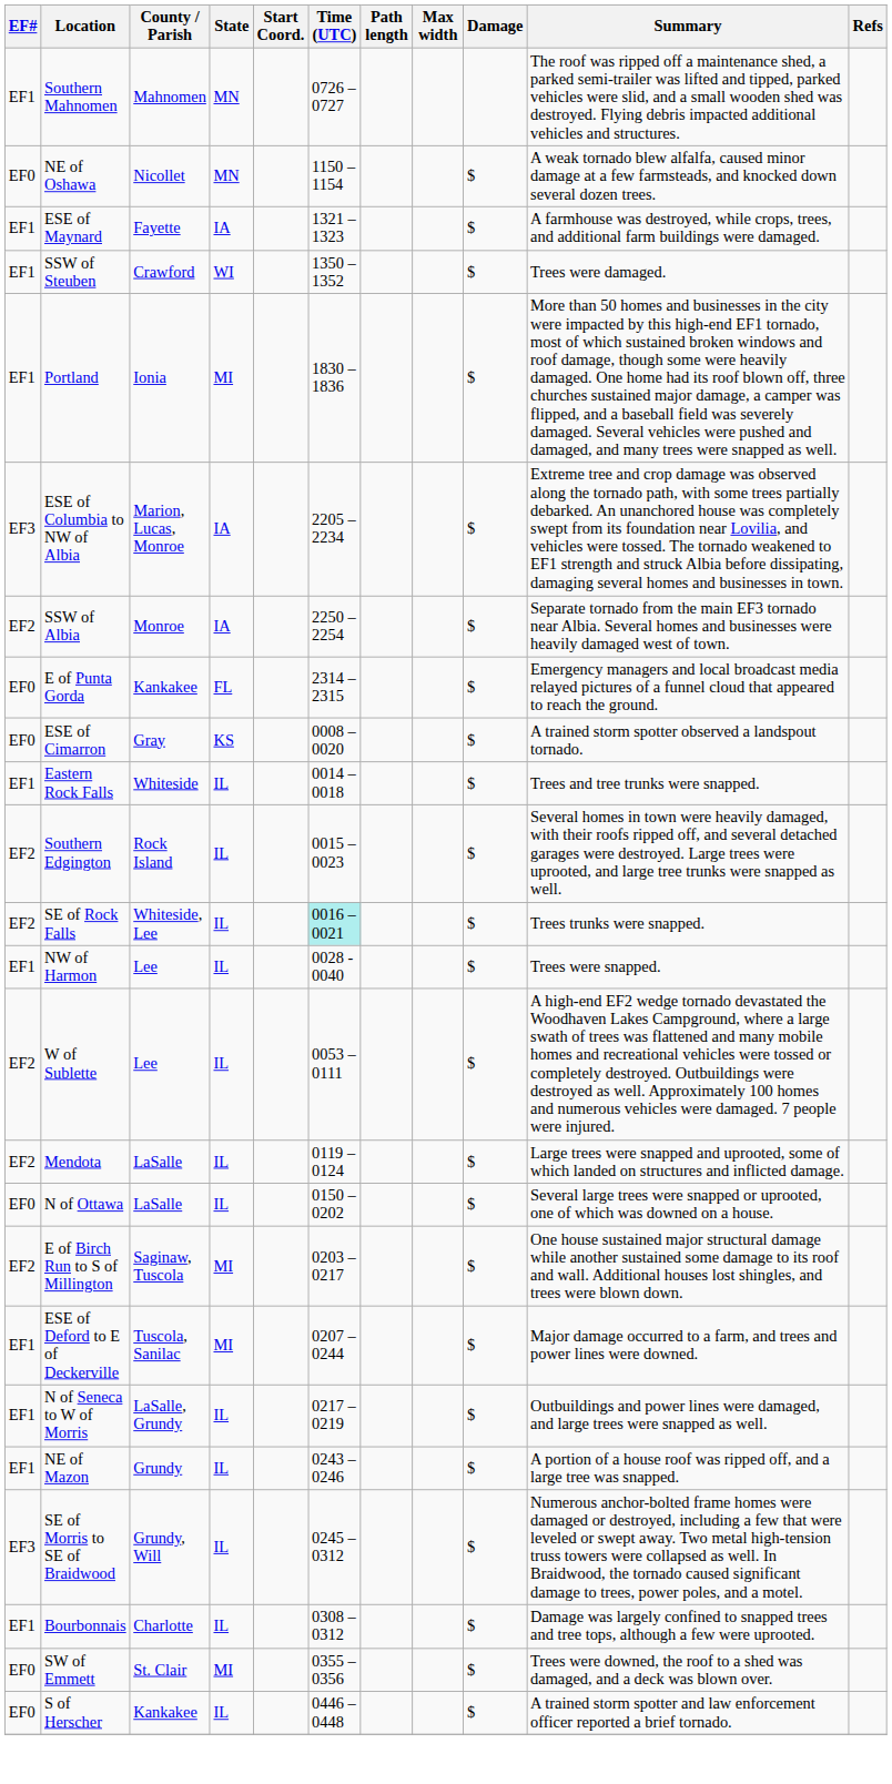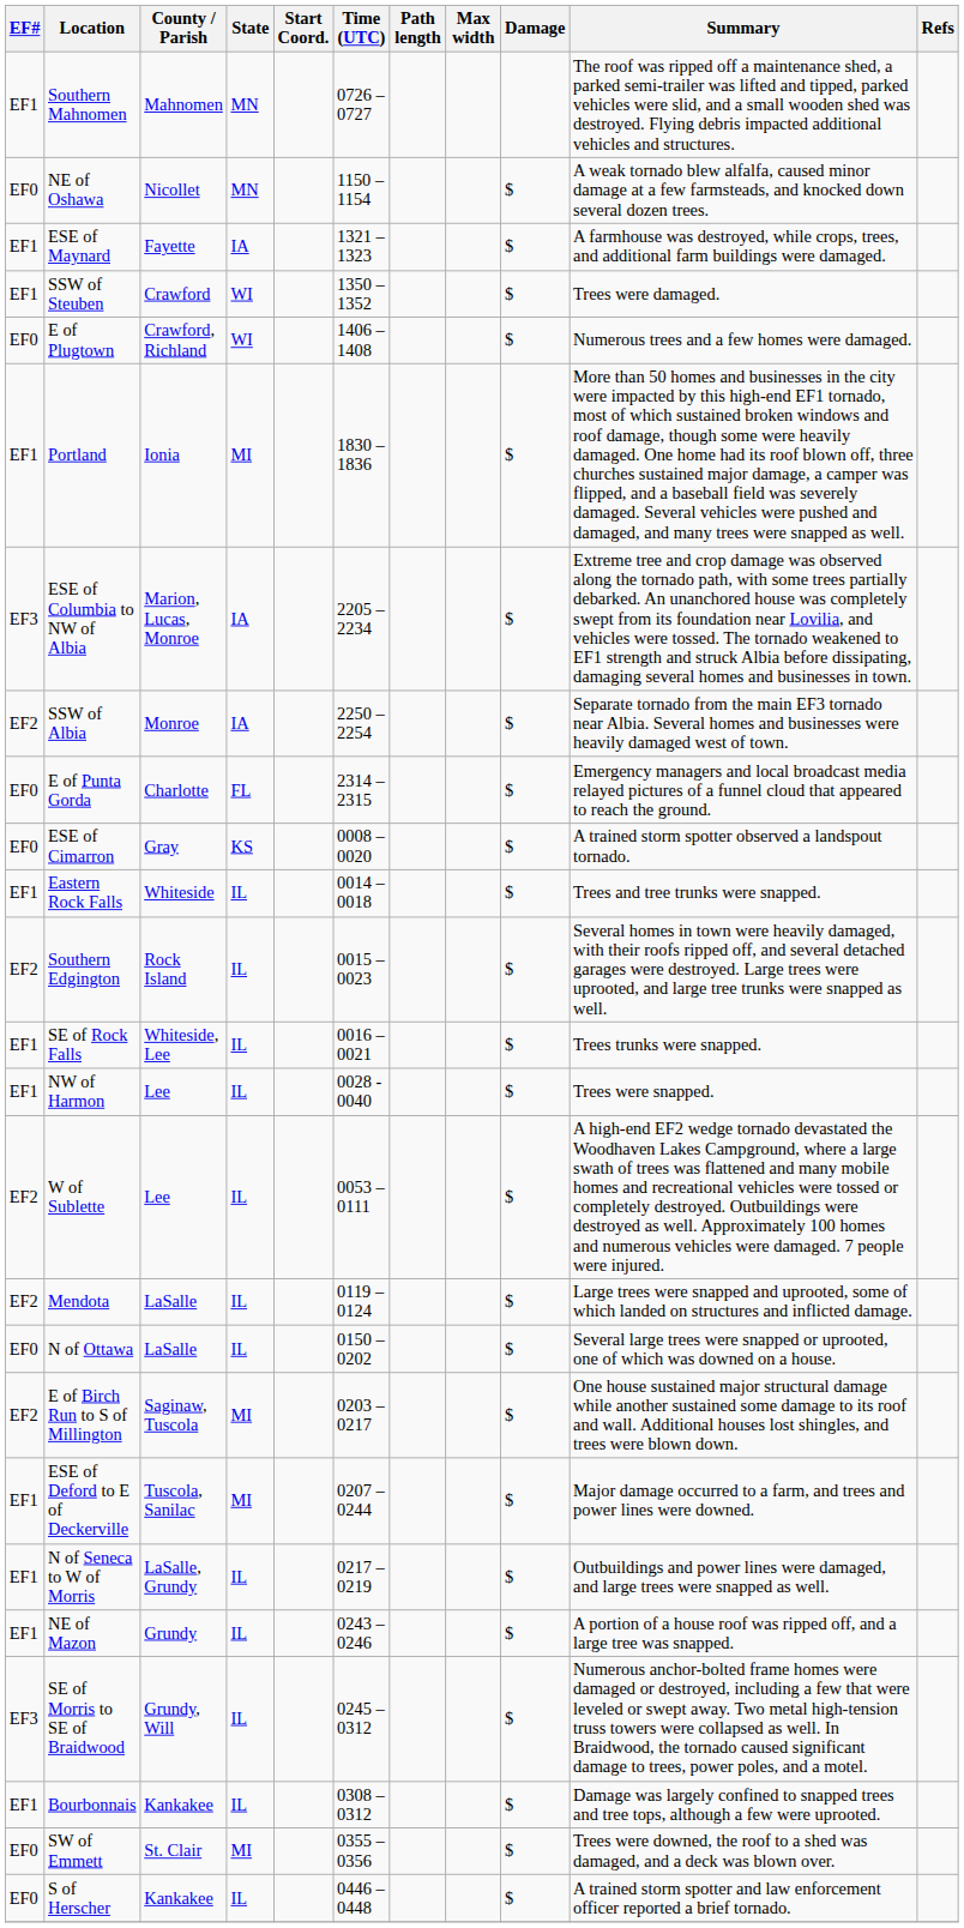+ row: EF0 | E of Plugtown | Crawford, Richland | WI | 1406 – 1408 | $ | Numerous trees and a few homes were damaged.
E of Punta Gorda | County / Parish: Kankakee -> Charlotte
SE of Rock Falls | EF#: EF2 -> EF1
SE of Rock Falls | Time (UTC): paleturquoise background -> no background
Bourbonnais | County / Parish: Charlotte -> Kankakee
